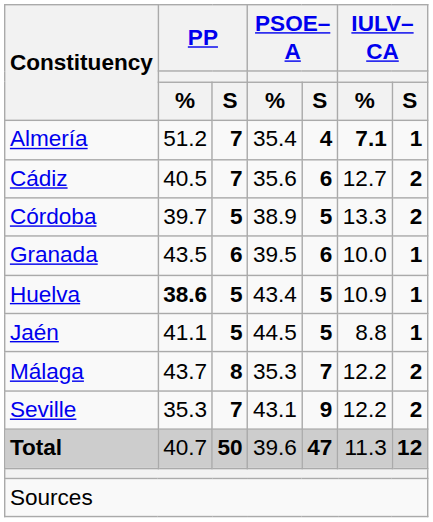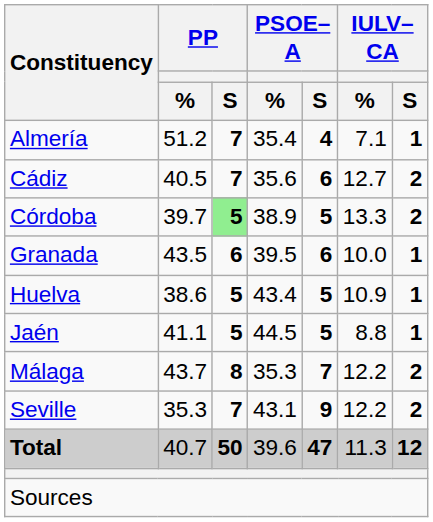Almería | IULV–CA / %: bold -> normal
Córdoba | PP / S: no background -> lightgreen background
Huelva | PP / %: bold -> normal
